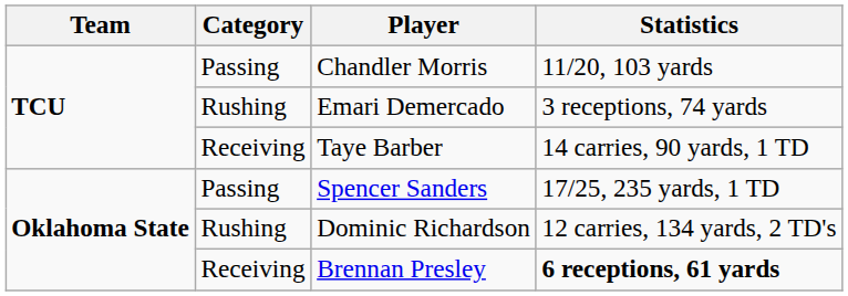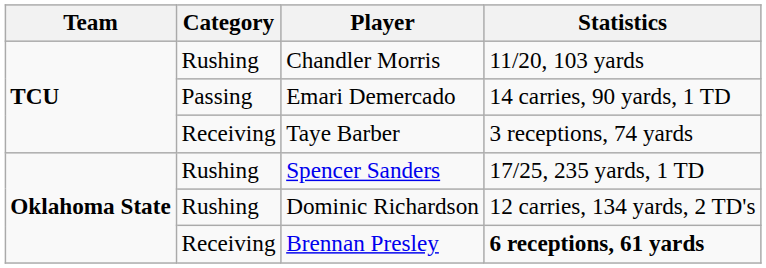Chandler Morris | Category: Passing -> Rushing
Emari Demercado | Category: Rushing -> Passing
Emari Demercado | Statistics: 3 receptions, 74 yards -> 14 carries, 90 yards, 1 TD
Taye Barber | Statistics: 14 carries, 90 yards, 1 TD -> 3 receptions, 74 yards
Spencer Sanders | Category: Passing -> Rushing
